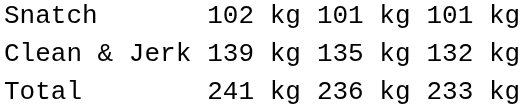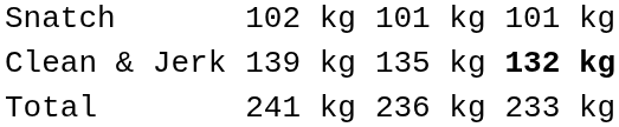Clean & Jerk | column 4: normal -> bold
